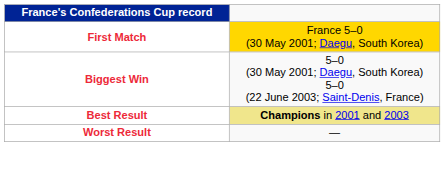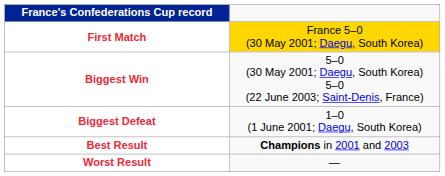+ row: Biggest Defeat | 1–0 (1 June 2001; Daegu, South Korea)
Best Result | column 2: khaki background -> no background
